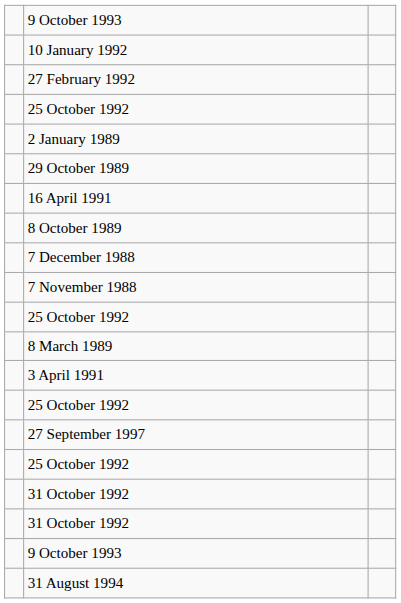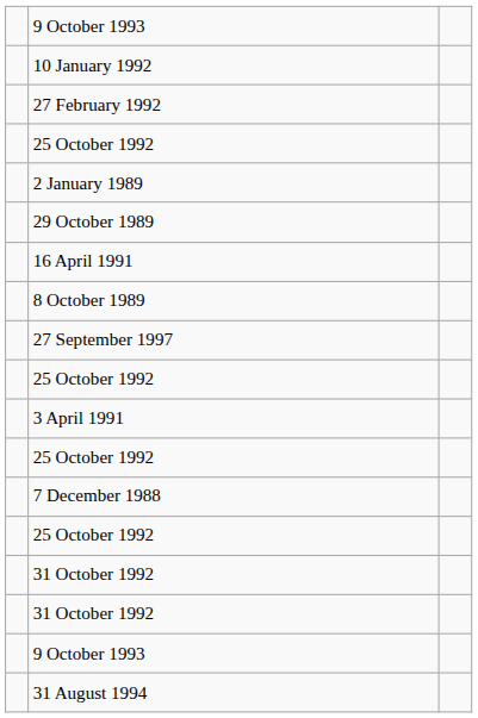rows swapped: 27 September 1997 <-> 7 December 1988
- row: 7 November 1988
- row: 8 March 1989
